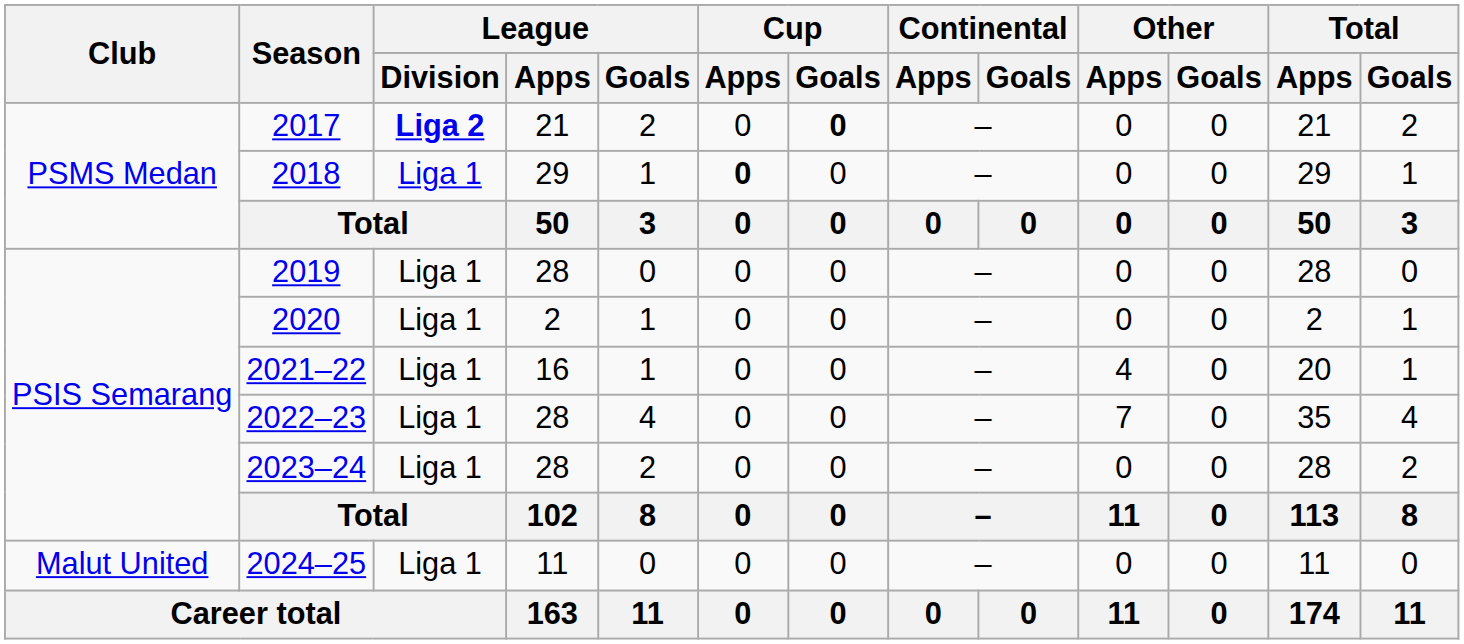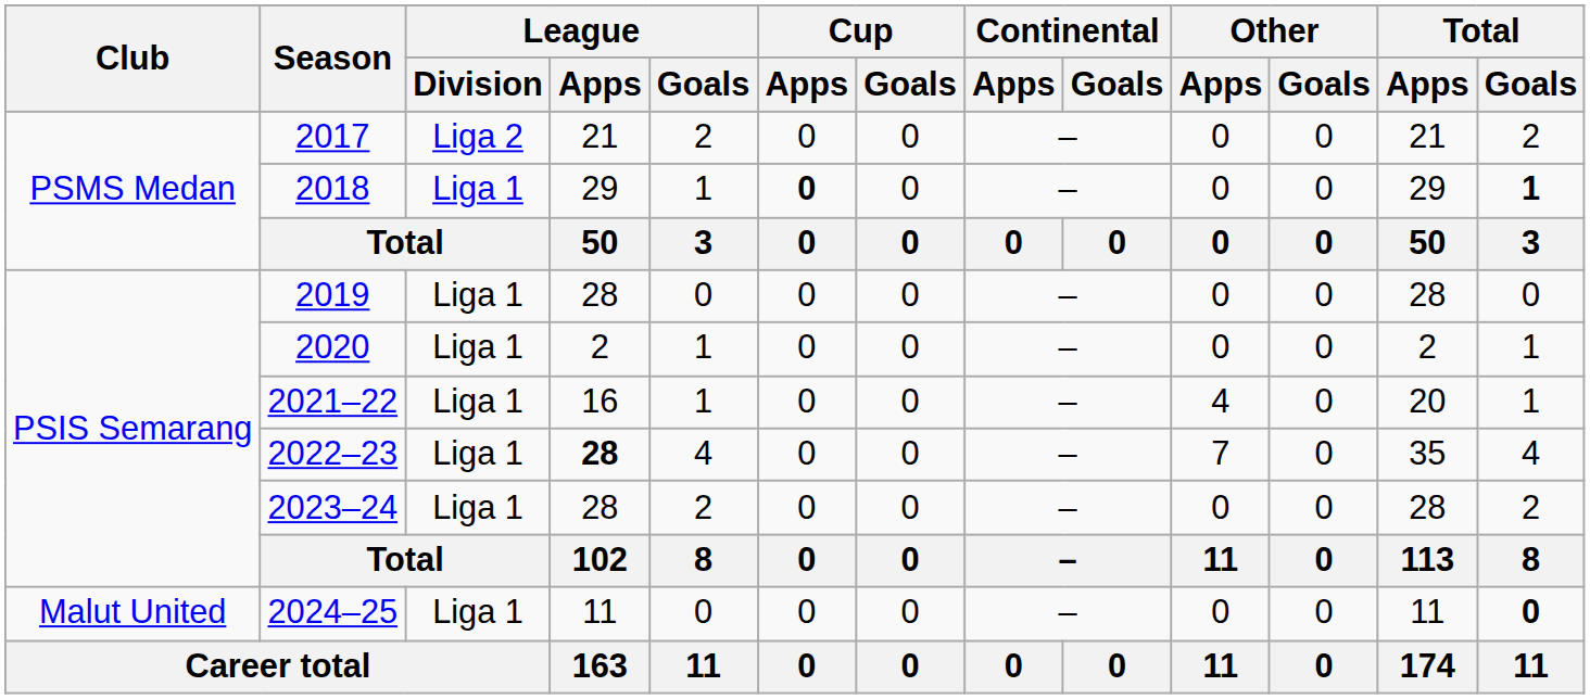2017 | League / Division: bold -> normal
2017 | Cup / Goals: bold -> normal
2018 | Total / Goals: normal -> bold
2022–23 | League / Apps: normal -> bold
2024–25 | Total / Goals: normal -> bold
